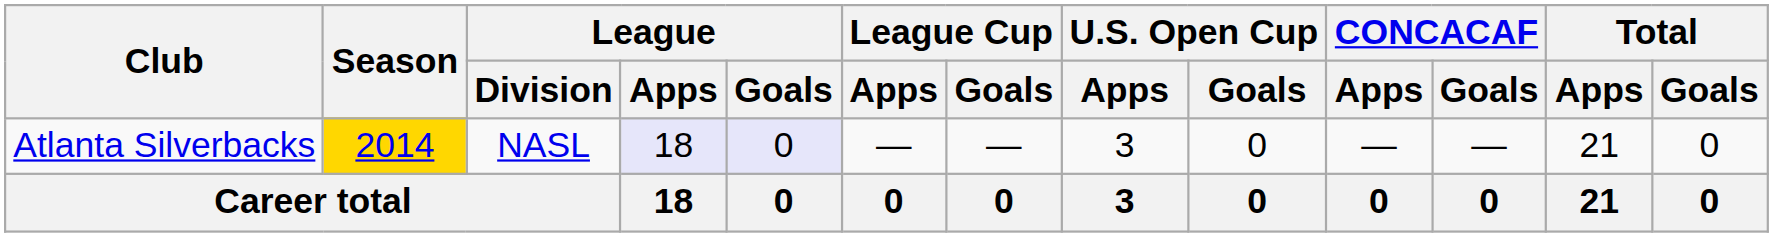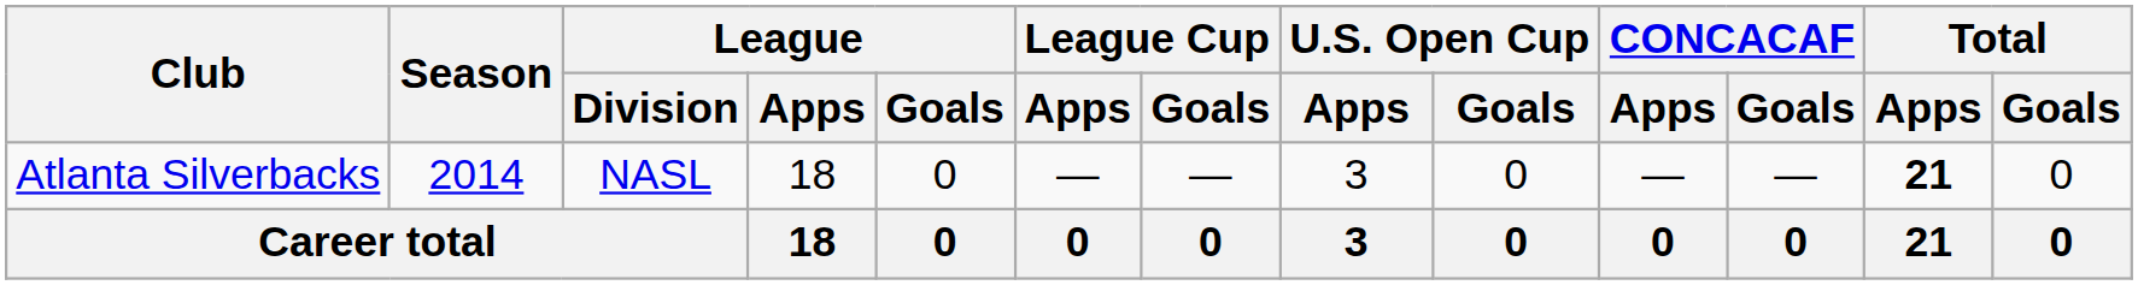Atlanta Silverbacks | Season: gold background -> no background
Atlanta Silverbacks | League / Apps: lavender background -> no background
Atlanta Silverbacks | League / Goals: lavender background -> no background
Atlanta Silverbacks | Total / Apps: normal -> bold
